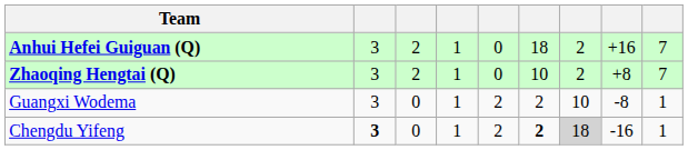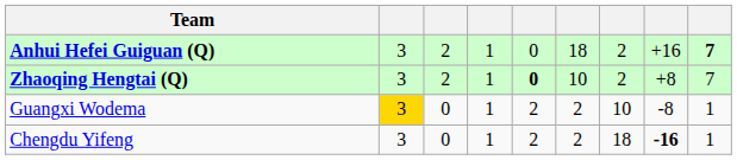Anhui Hefei Guiguan (Q) | column 9: normal -> bold
Zhaoqing Hengtai (Q) | column 5: normal -> bold
Guangxi Wodema | column 2: no background -> gold background
Chengdu Yifeng | column 2: bold -> normal
Chengdu Yifeng | column 6: bold -> normal
Chengdu Yifeng | column 7: lightgrey background -> no background
Chengdu Yifeng | column 8: normal -> bold
